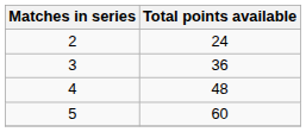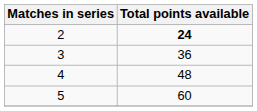2 | Total points available: normal -> bold
